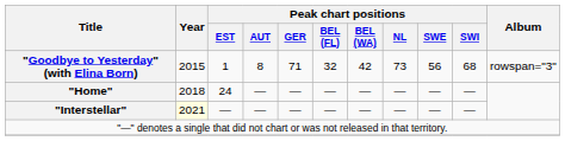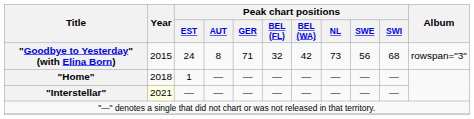"Goodbye to Yesterday" (with Elina Born) | Peak chart positions / EST: 1 -> 24
"Home" | Peak chart positions / EST: 24 -> 1
